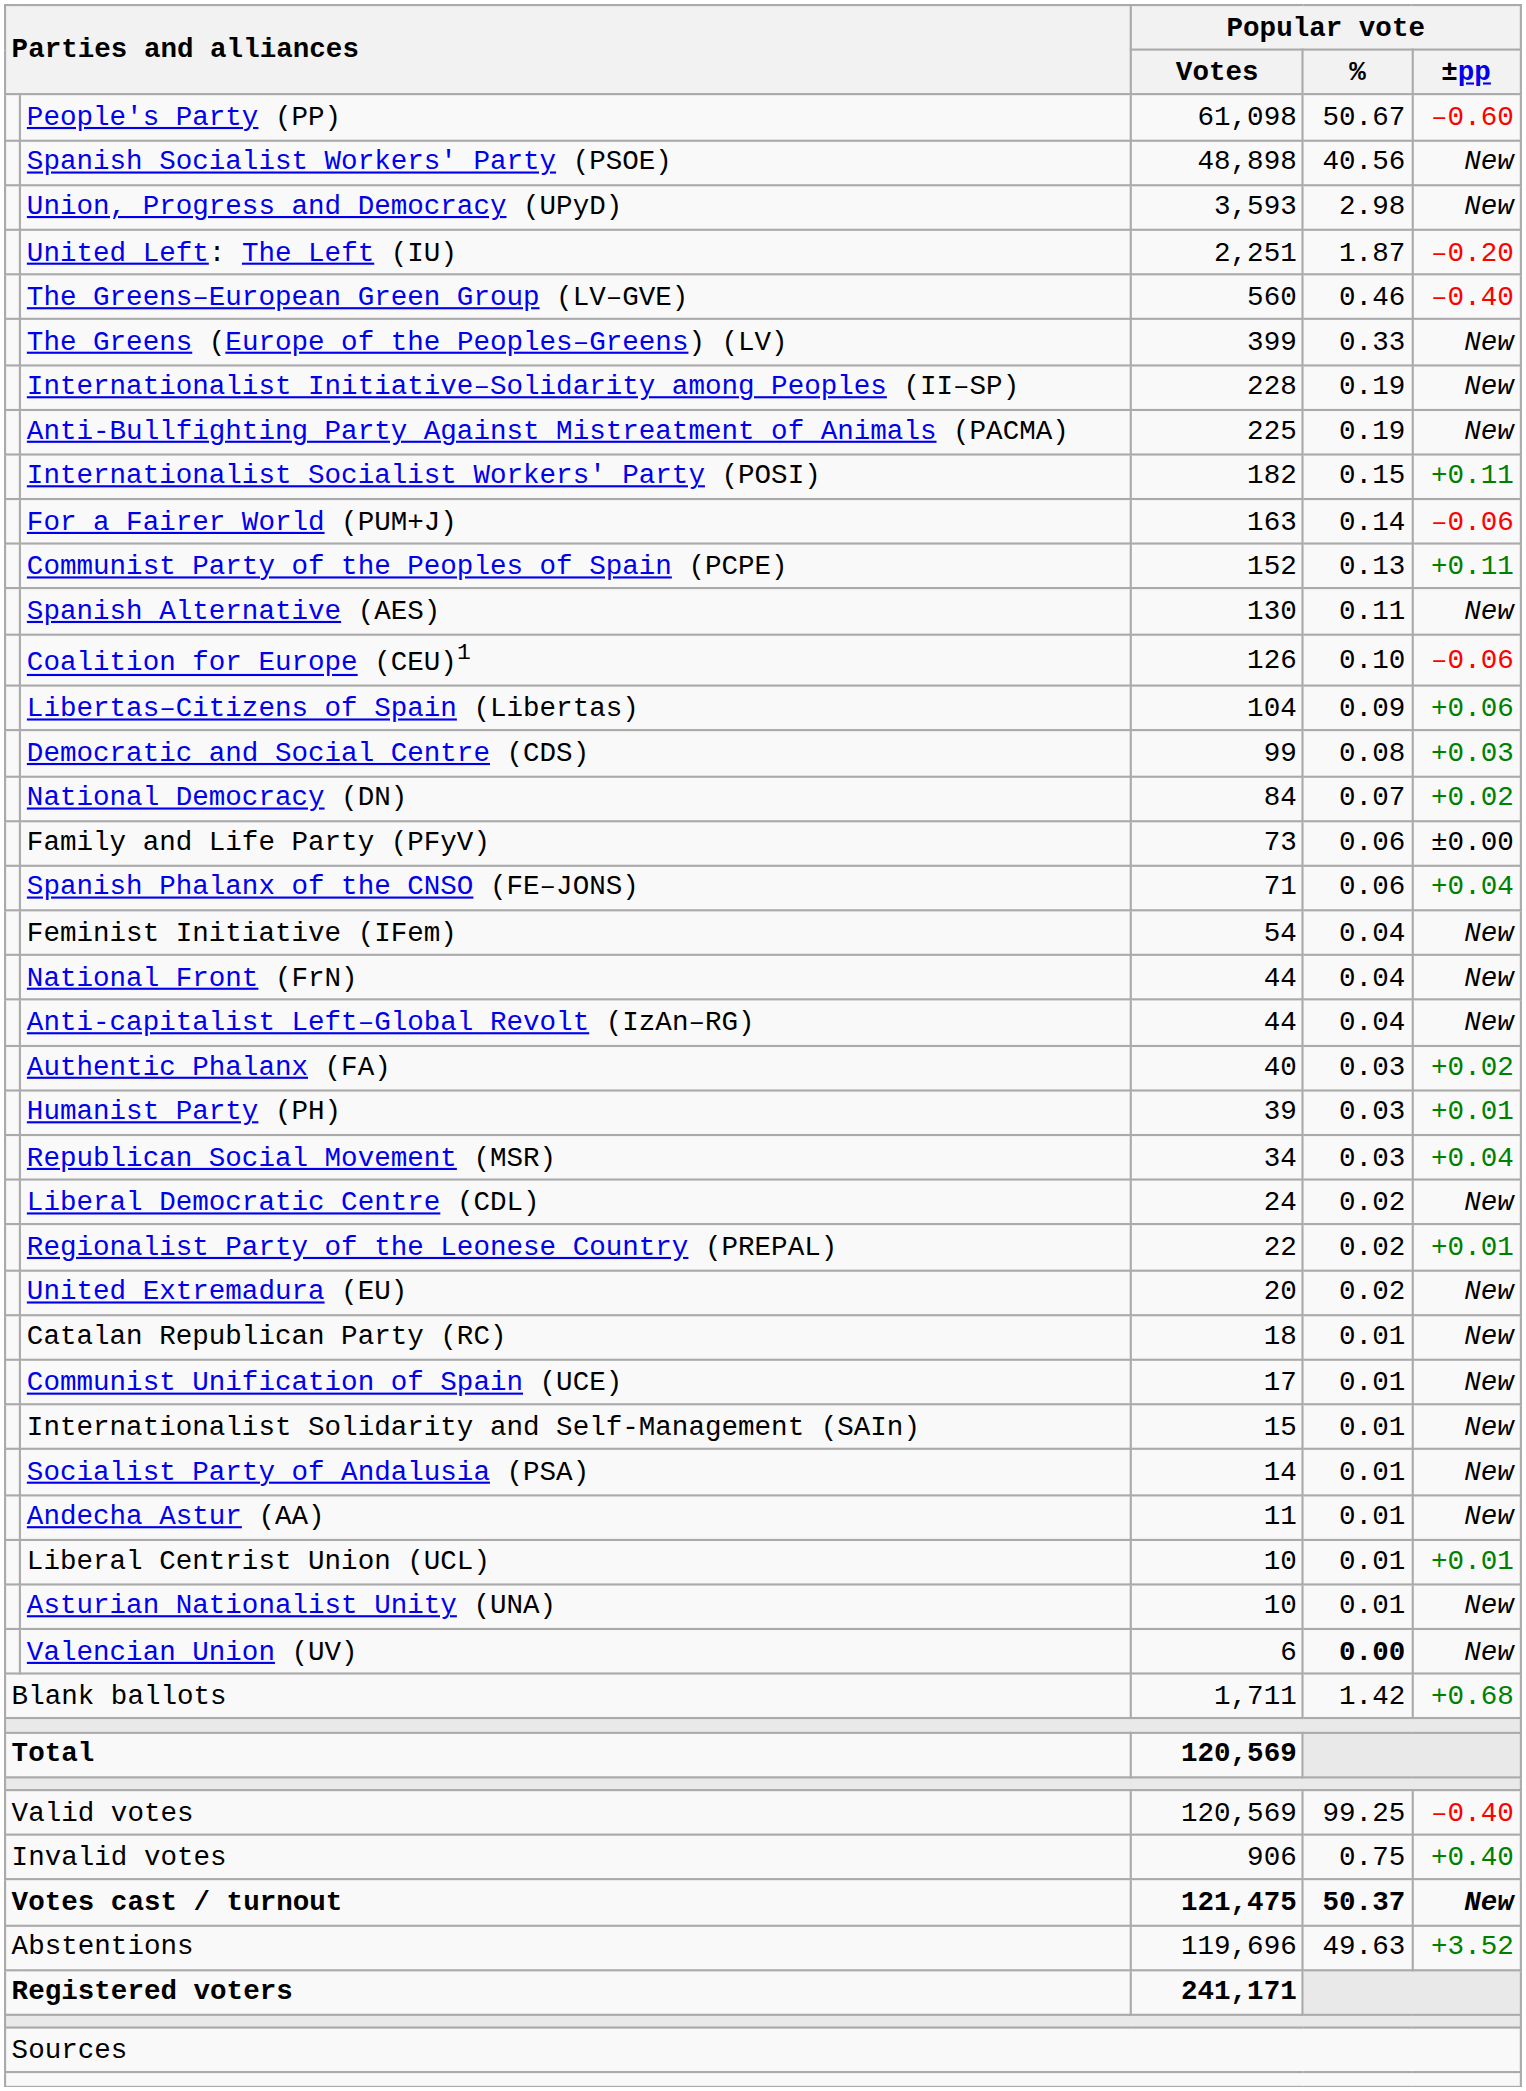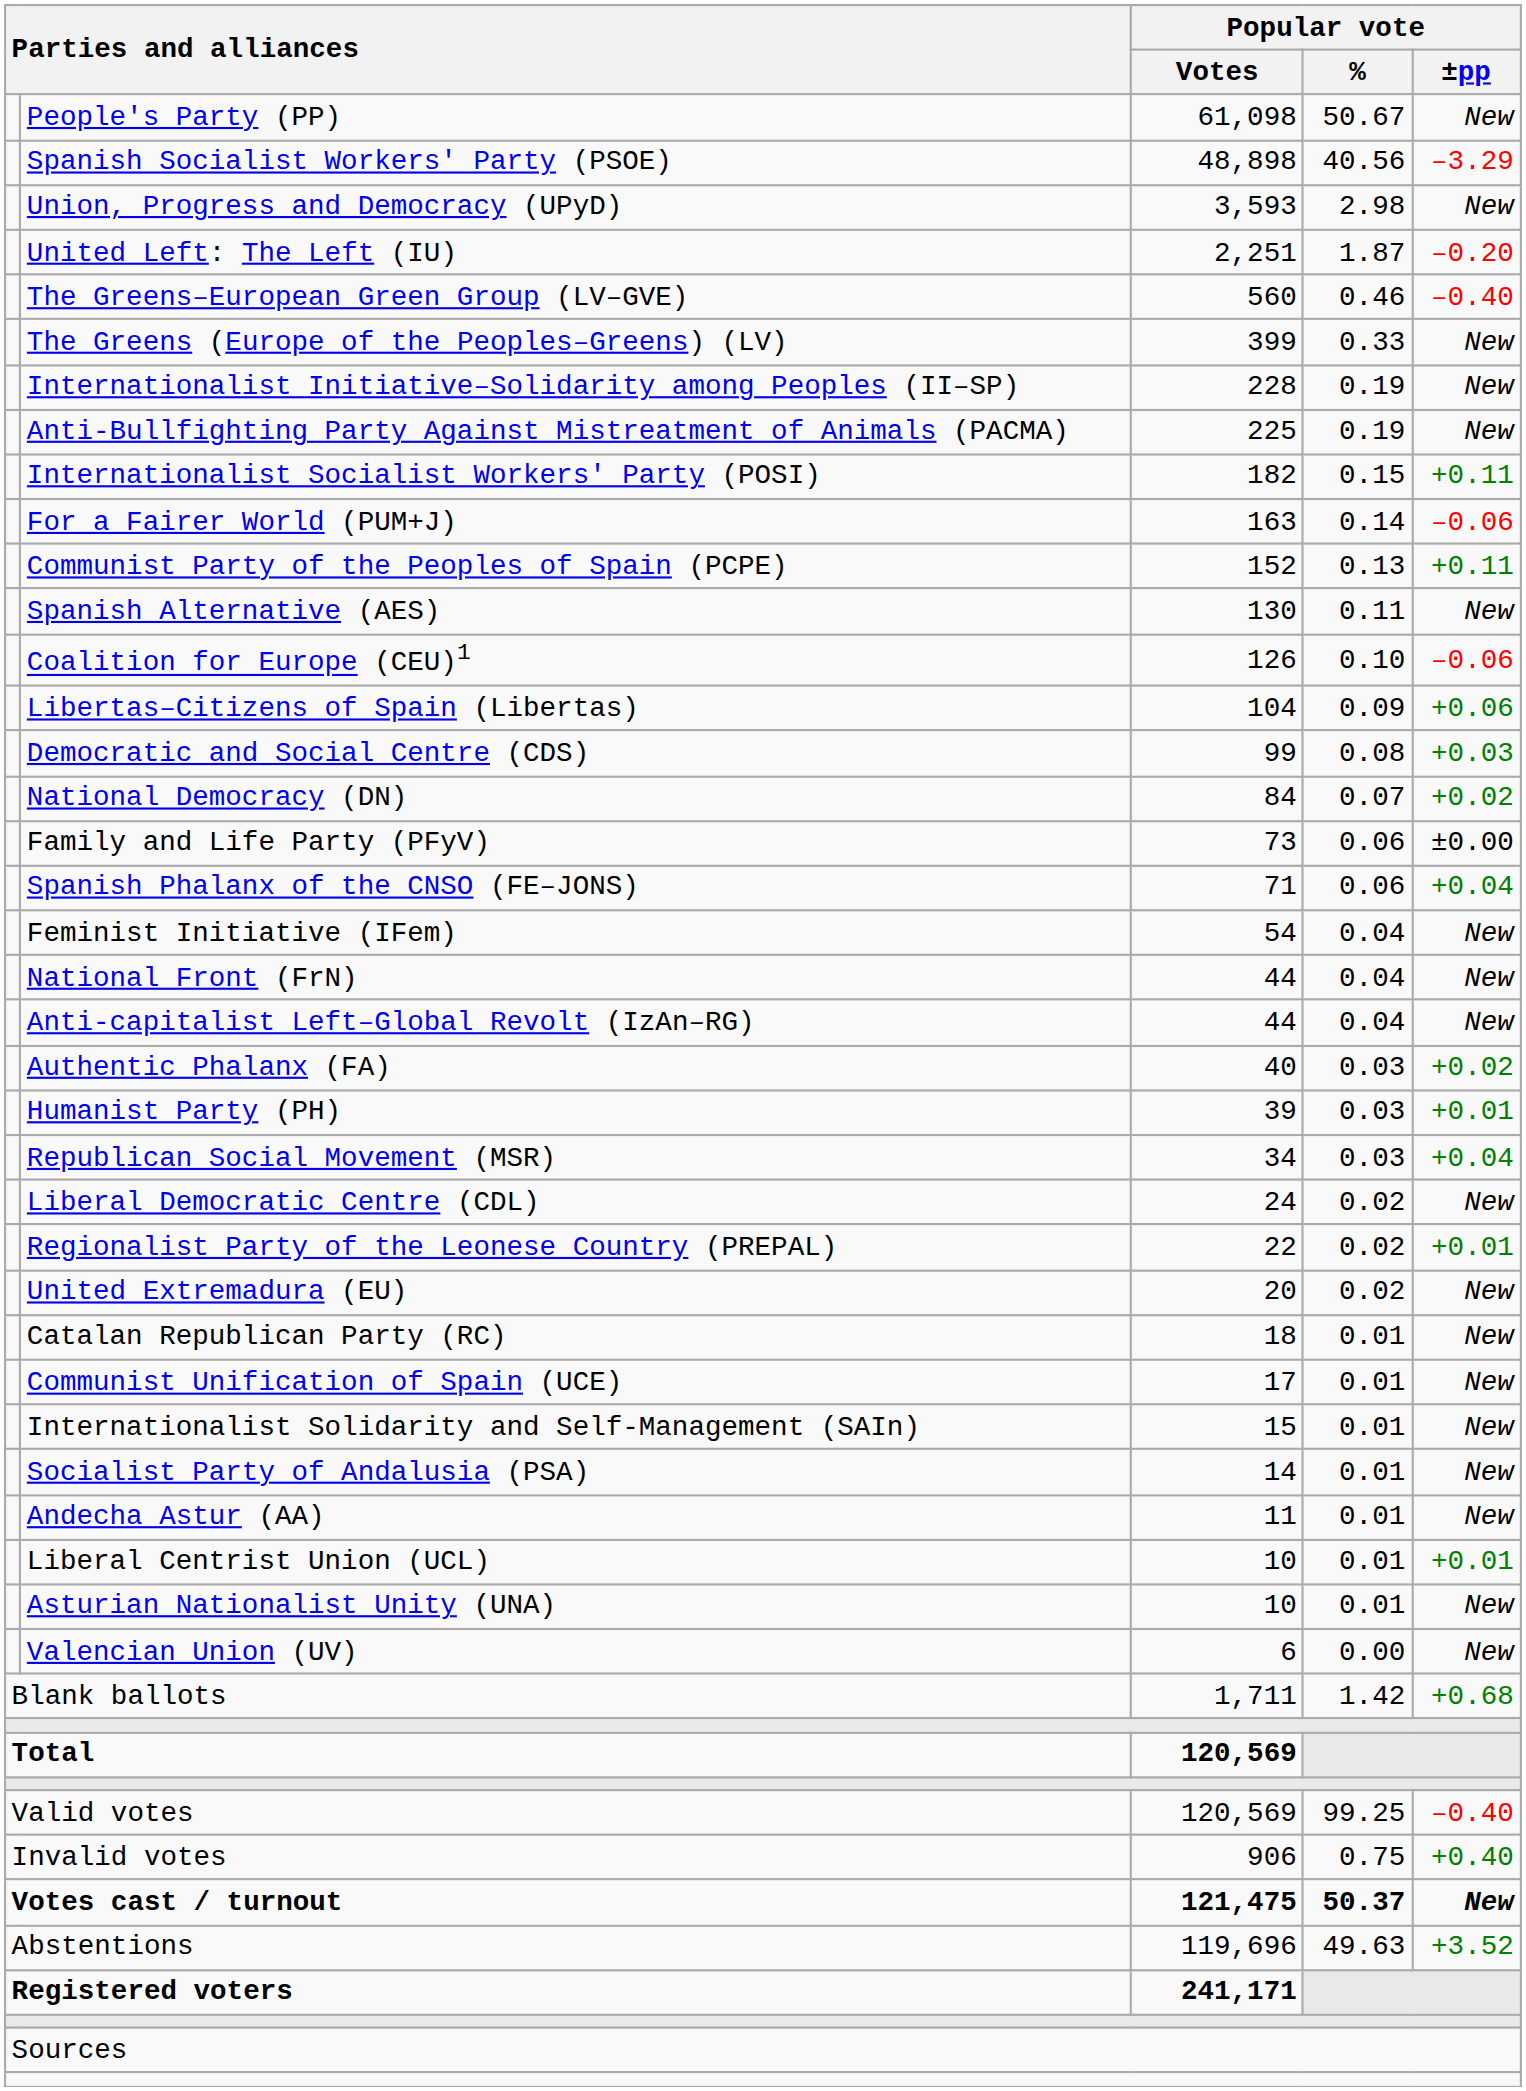People's Party (PP) | Popular vote / ±pp: –0.60 -> New
Spanish Socialist Workers' Party (PSOE) | Popular vote / ±pp: New -> –3.29
Valencian Union (UV) | Popular vote / %: bold -> normal
